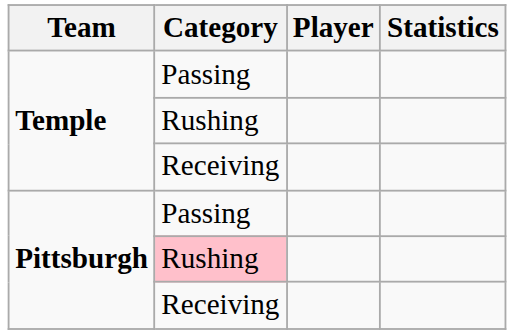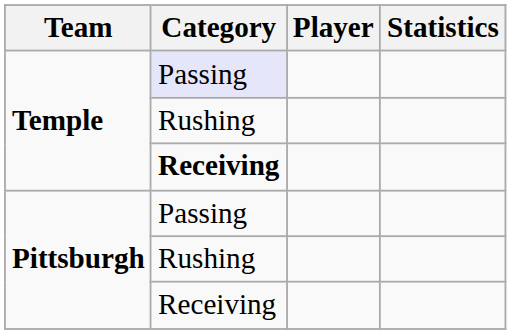Temple / Passing | Category: no background -> lavender background
Temple / Receiving | Category: normal -> bold
Pittsburgh / Rushing | Category: pink background -> no background
